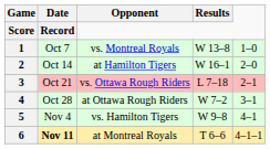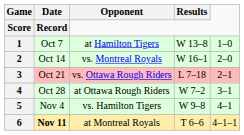1 | Opponent: vs. Montreal Royals -> at Hamilton Tigers
2 | Opponent: at Hamilton Tigers -> vs. Montreal Royals
